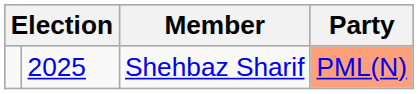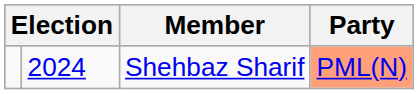Shehbaz Sharif | column 2: 2025 -> 2024
